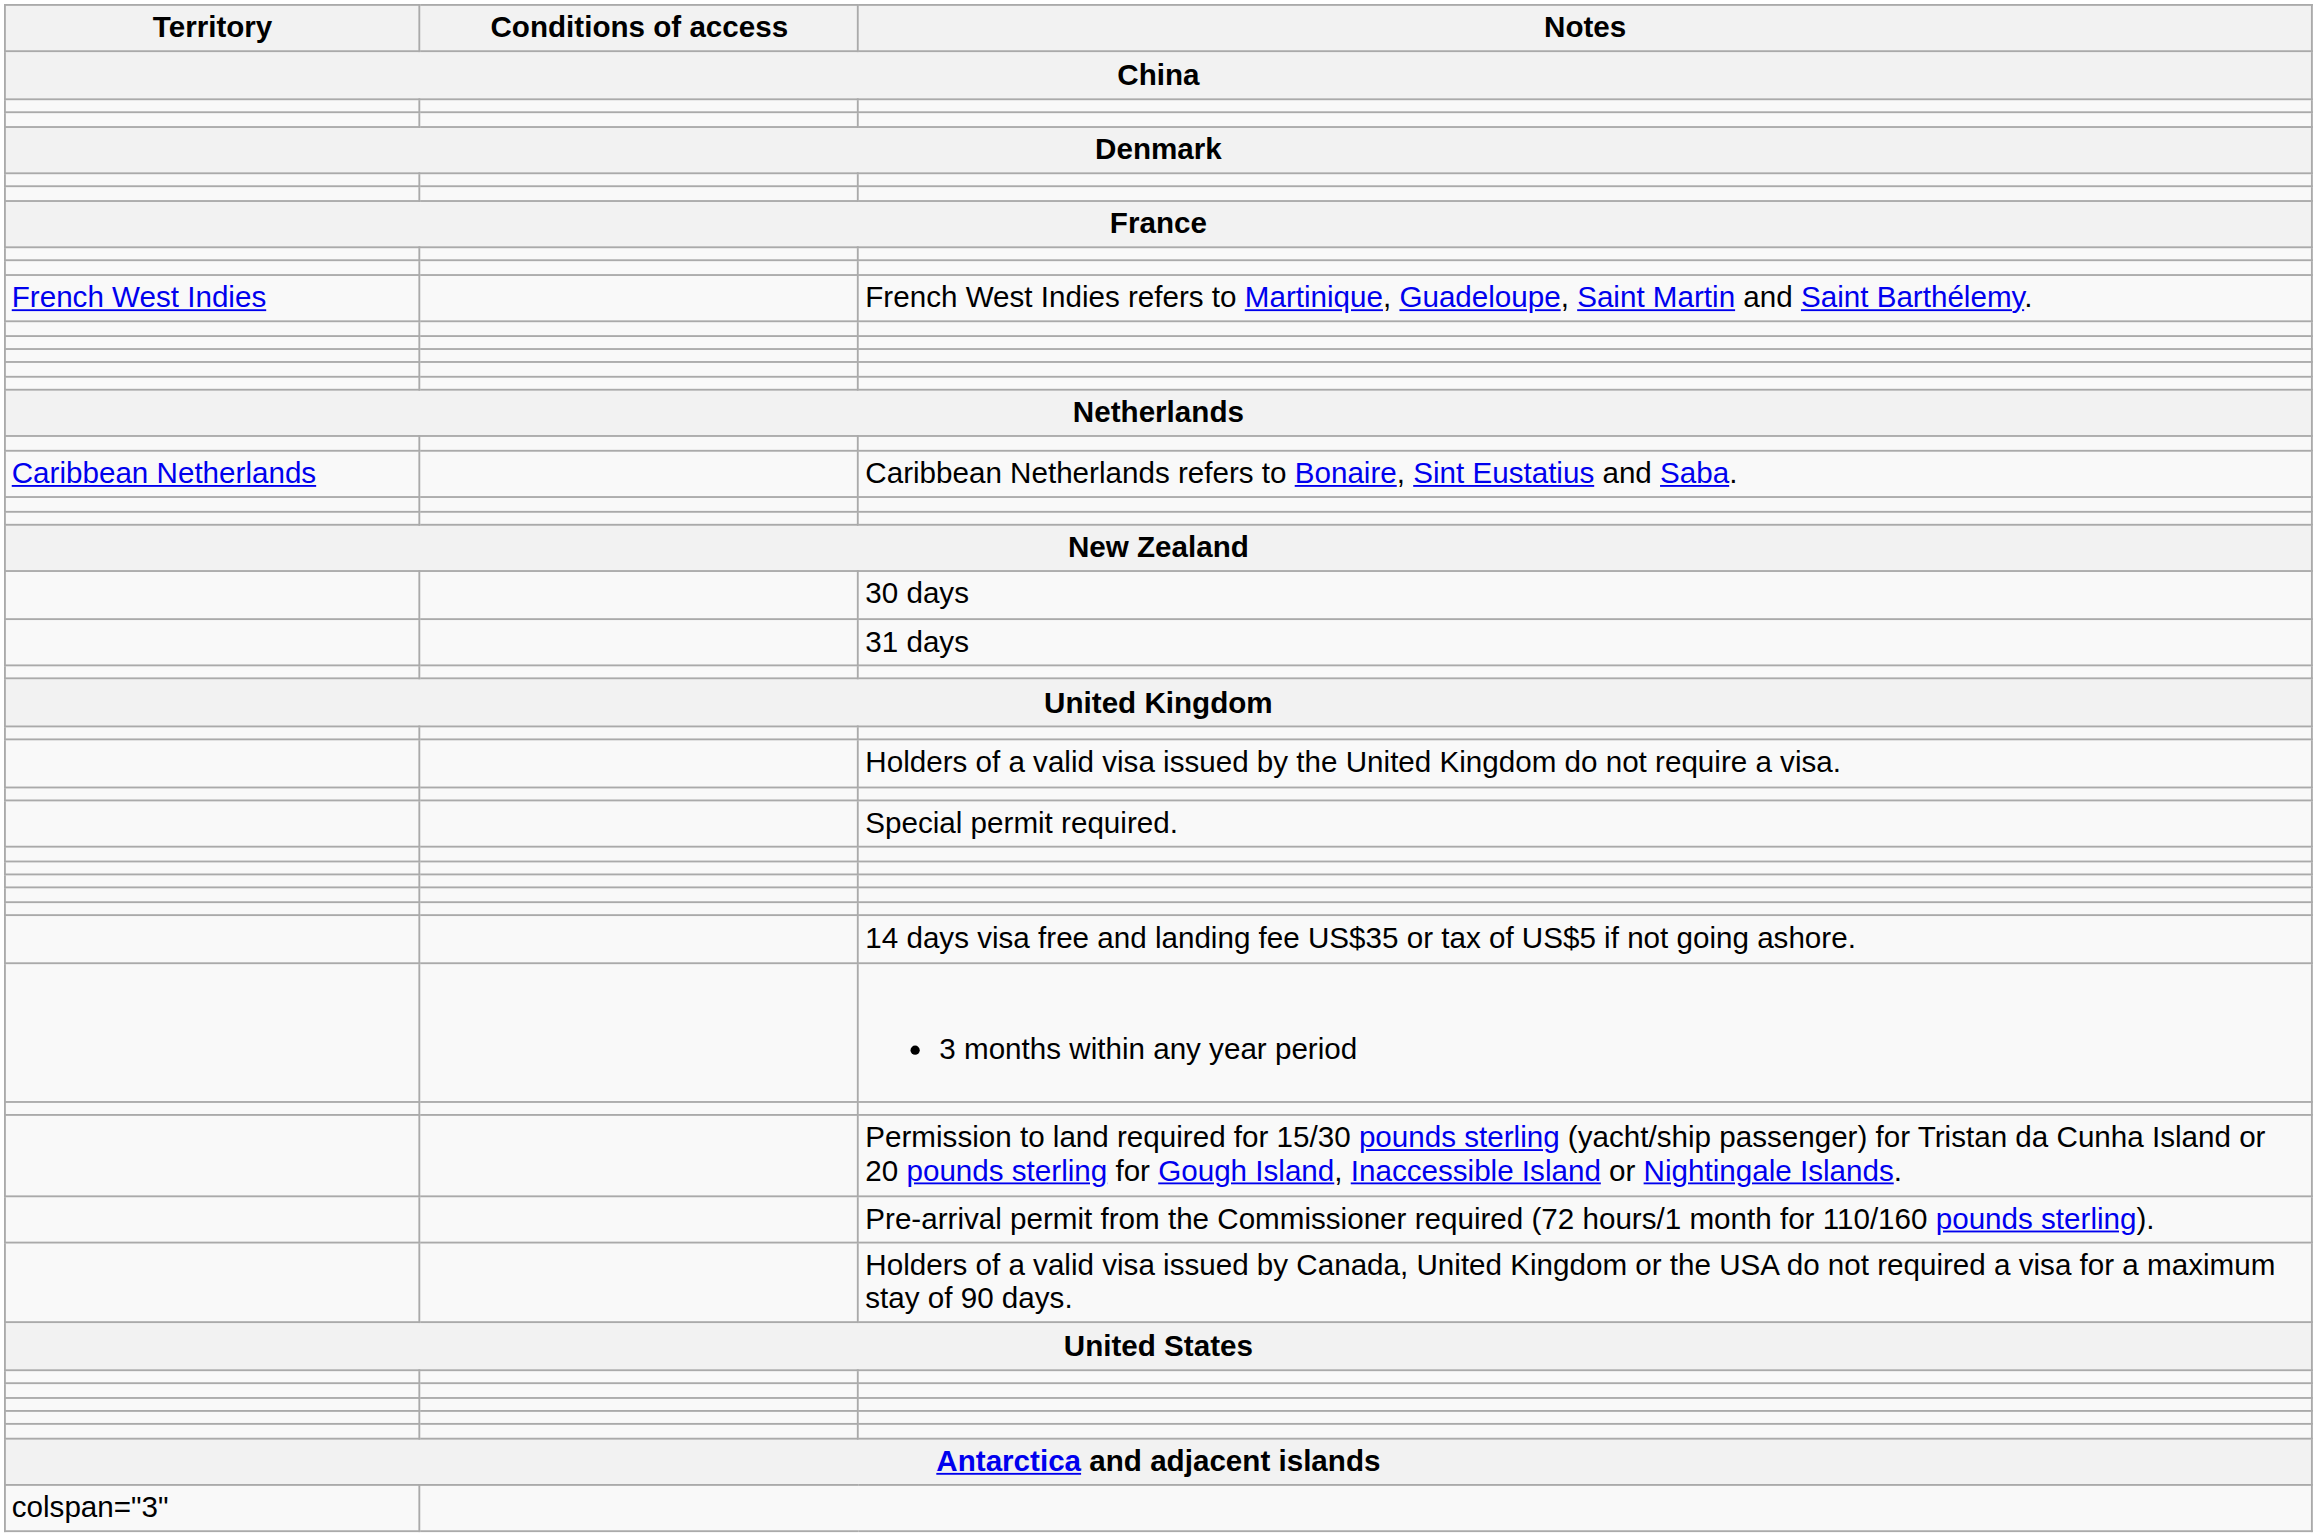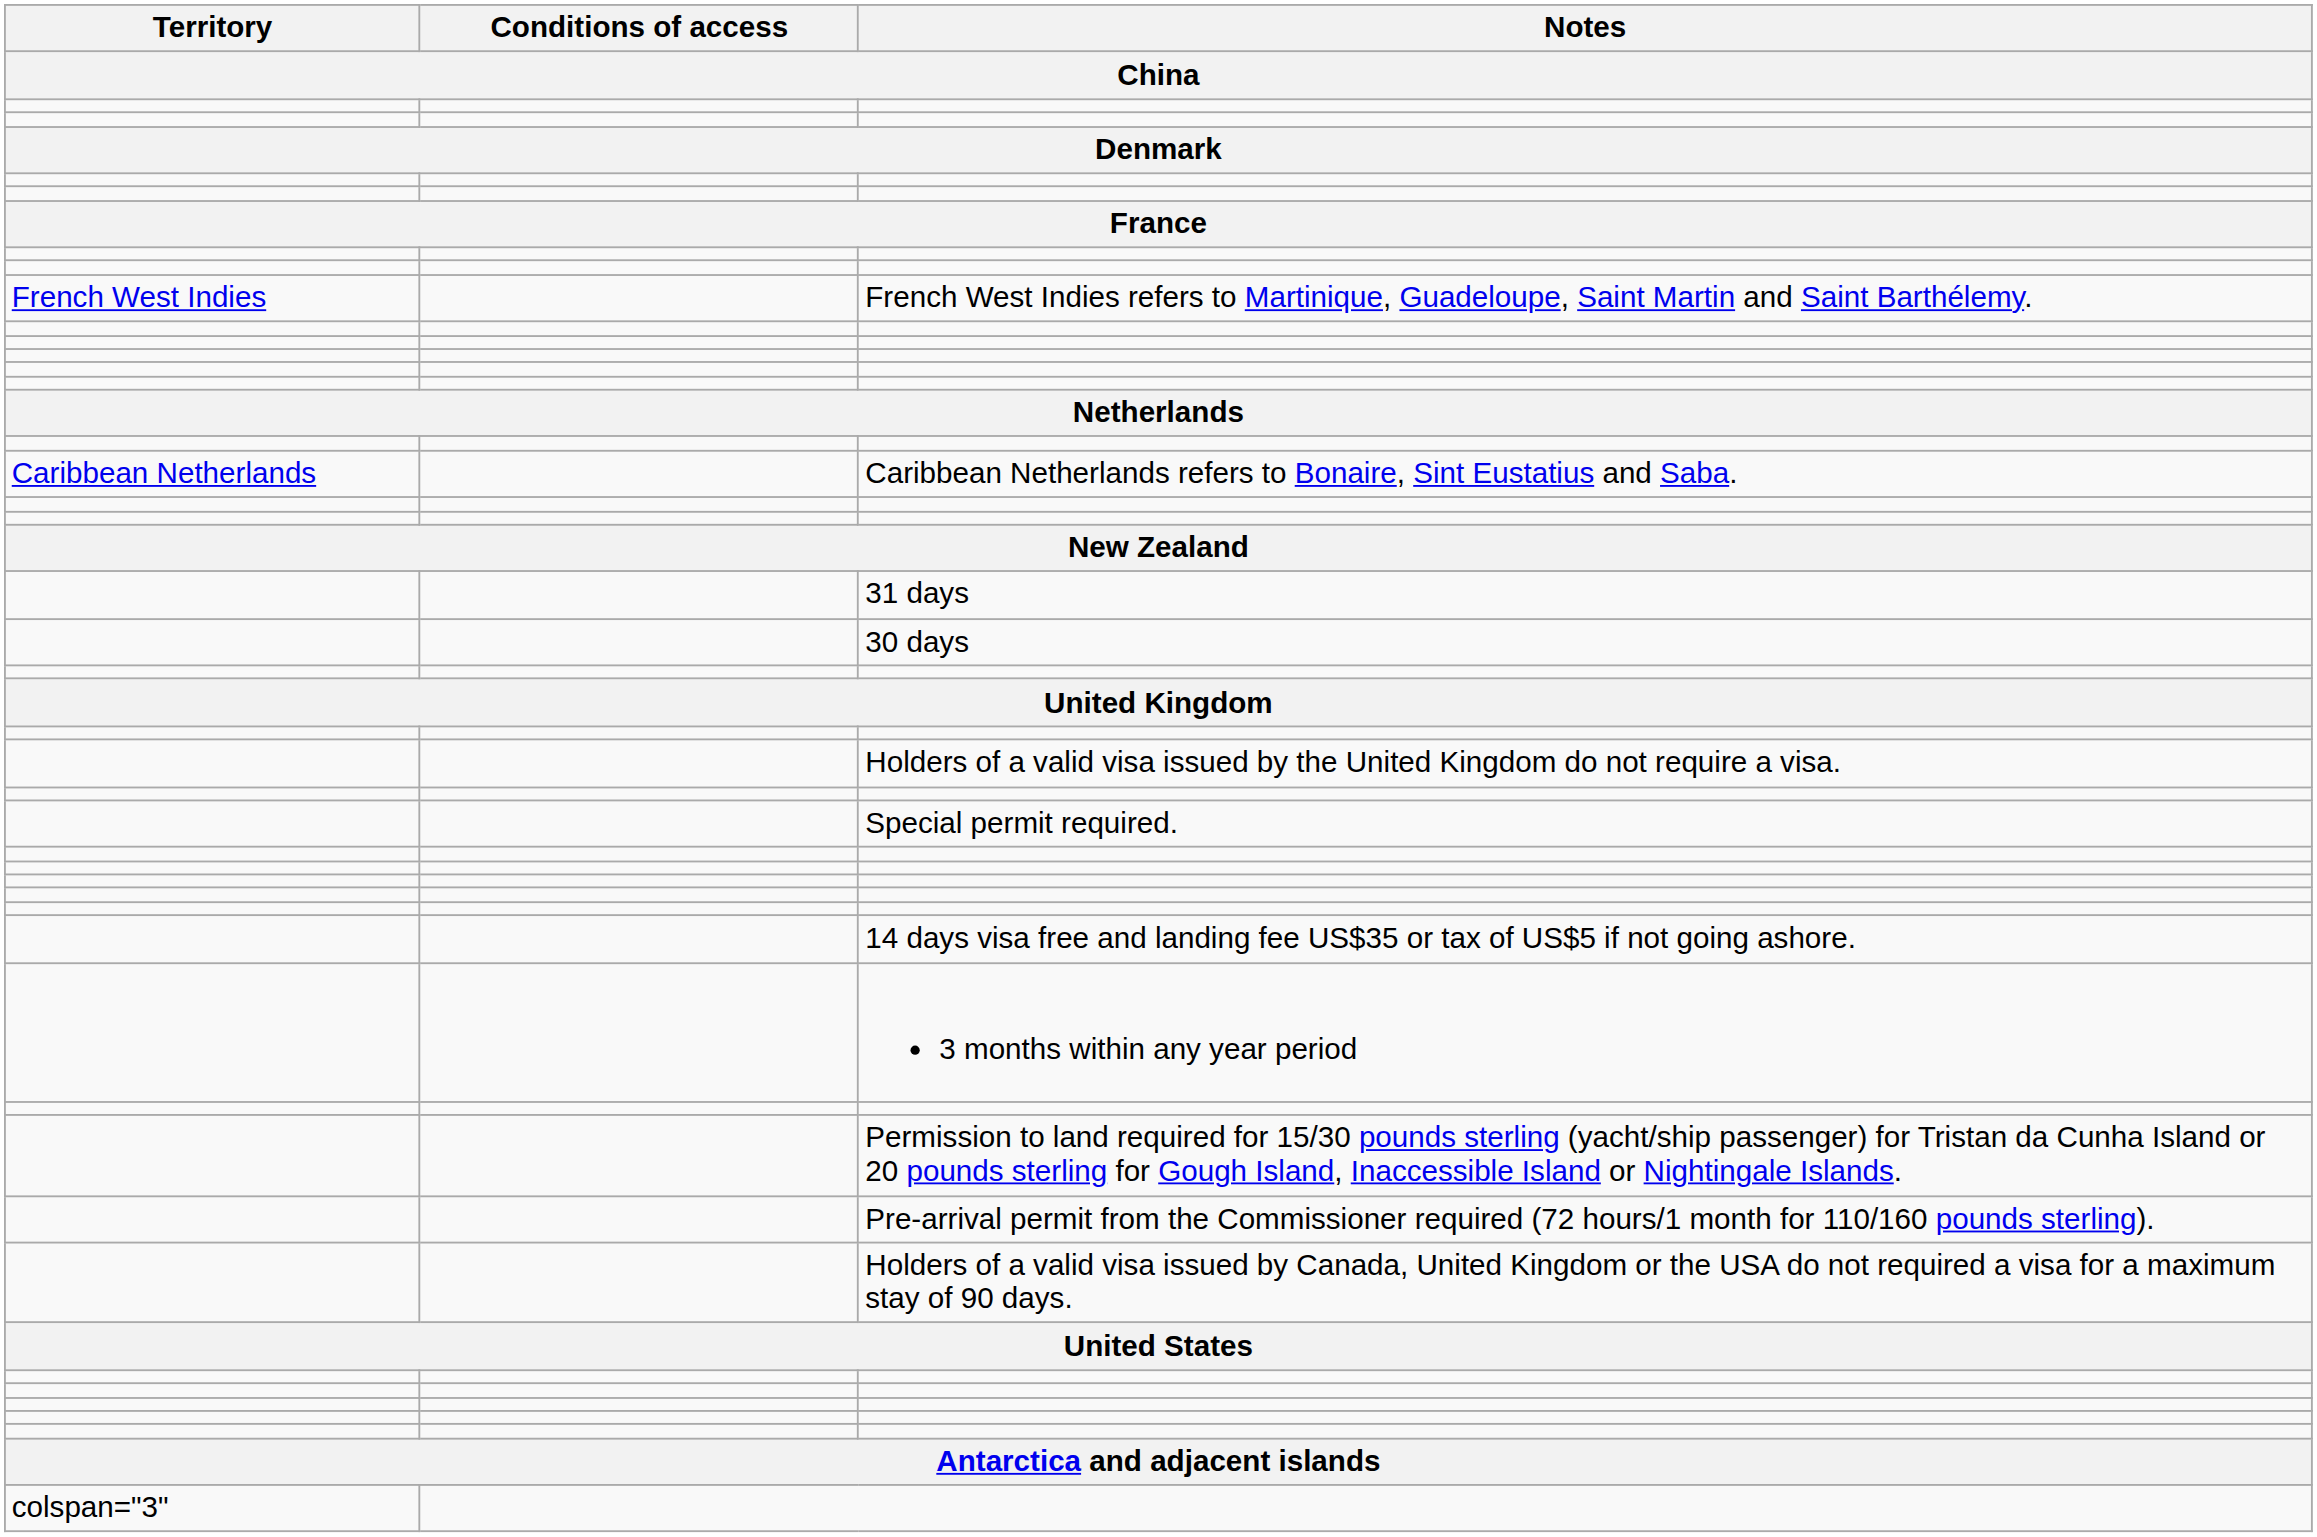rows swapped: 31 days <-> 30 days
